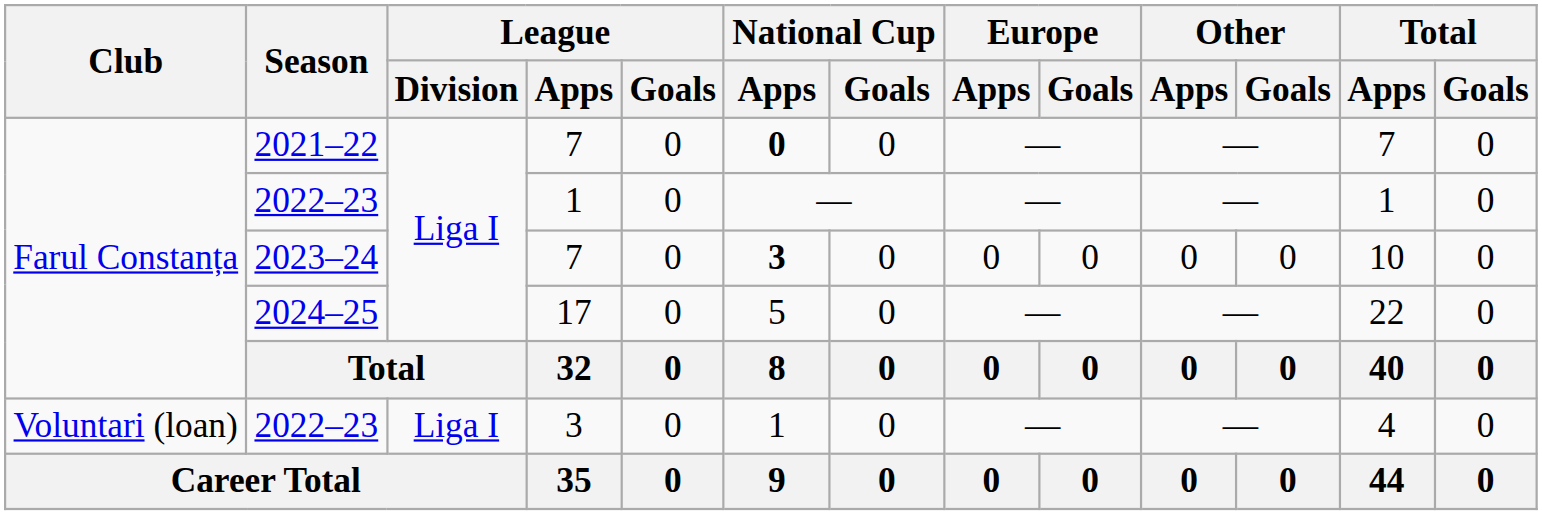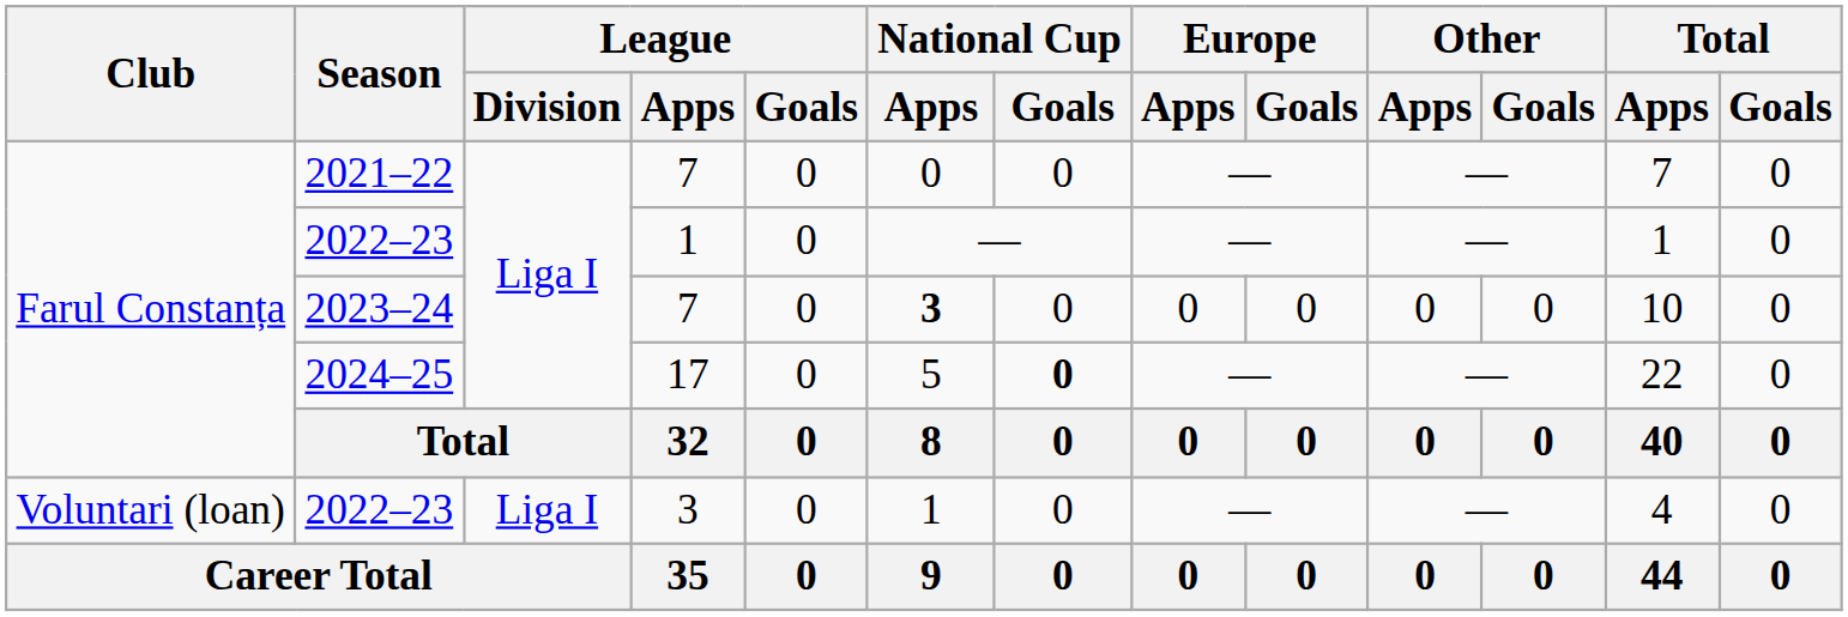2021–22 | National Cup / Apps: bold -> normal
2024–25 | National Cup / Goals: normal -> bold
